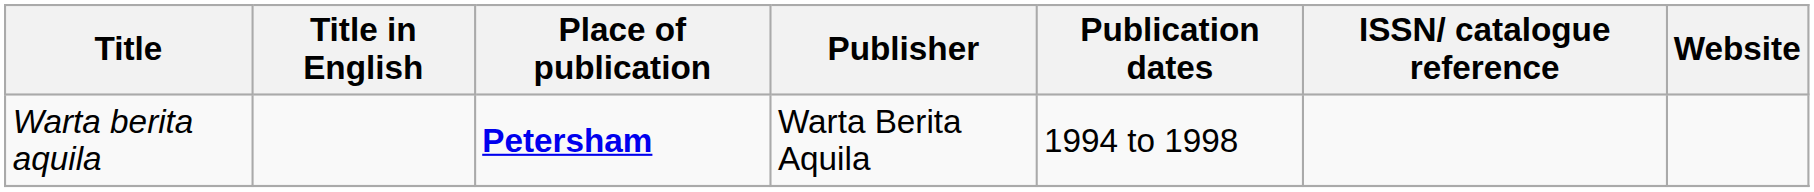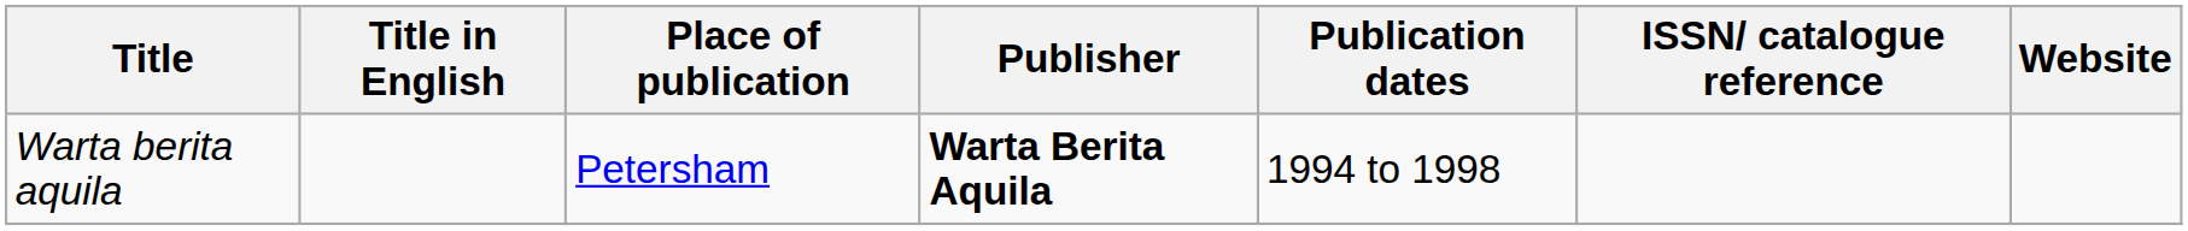Warta berita aquila | Place of publication: bold -> normal
Warta berita aquila | Publisher: normal -> bold
